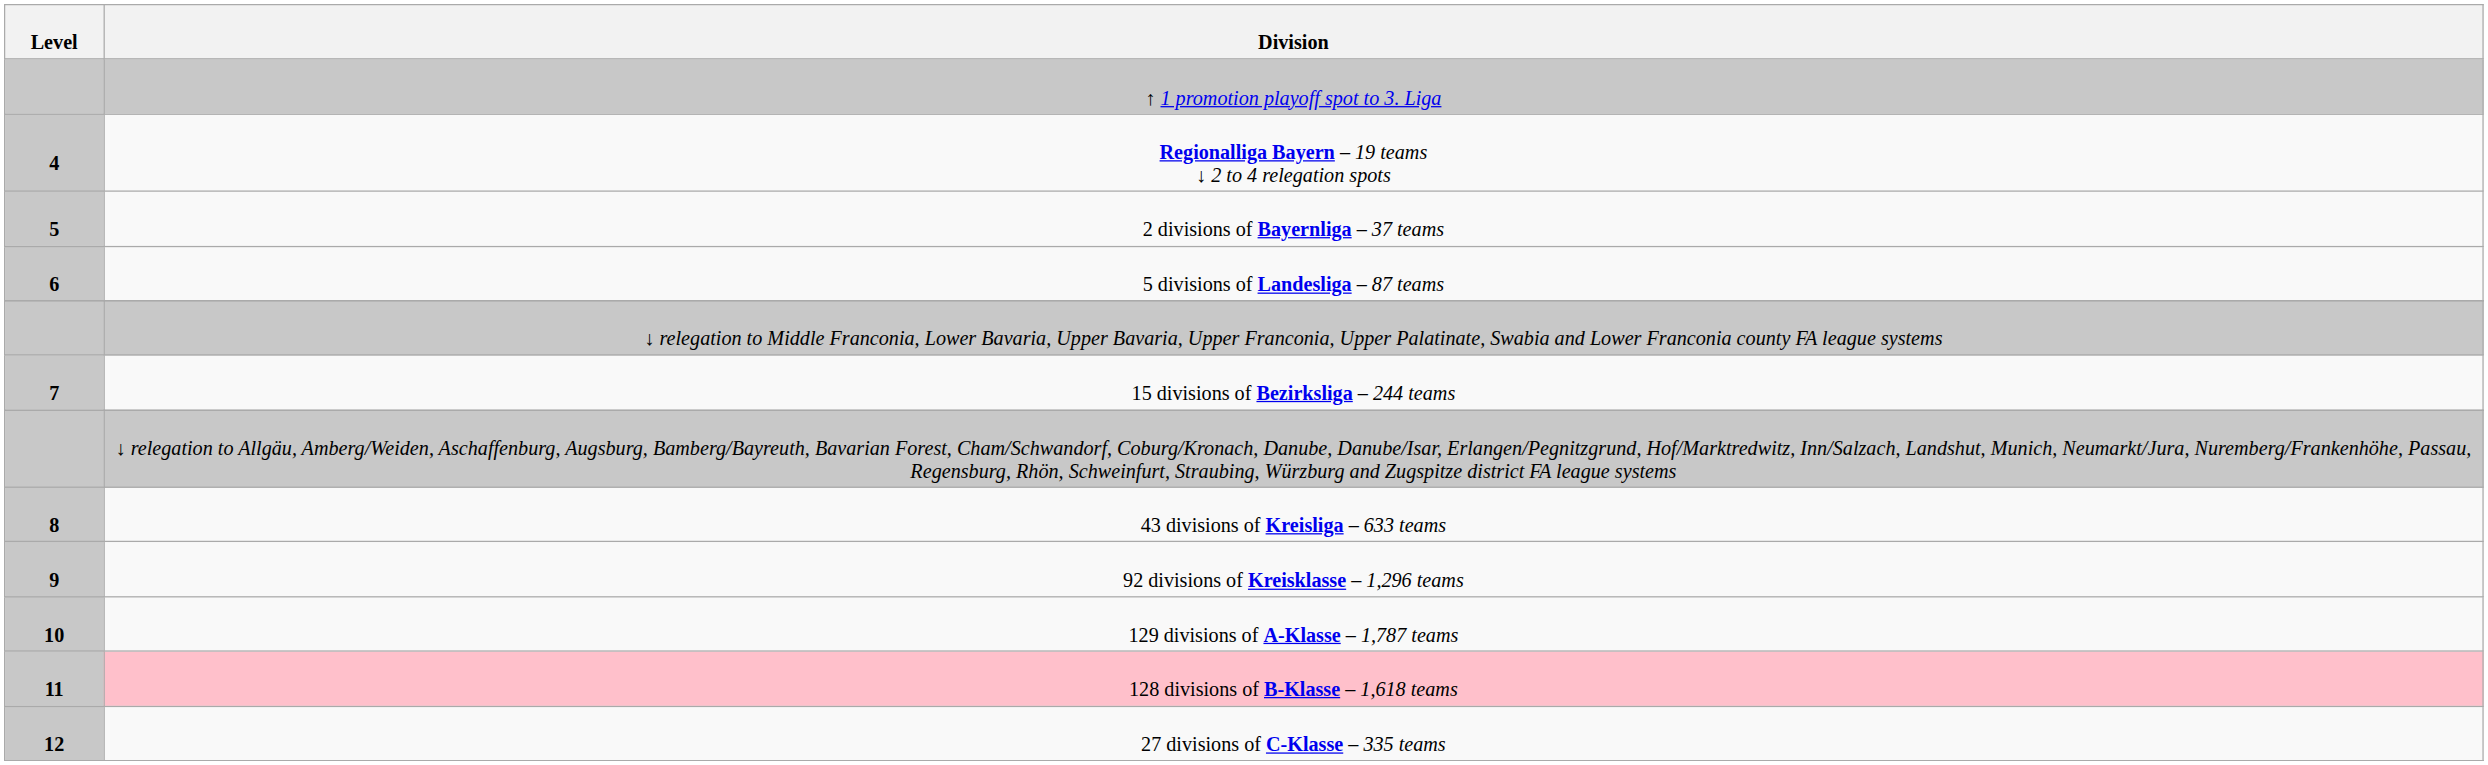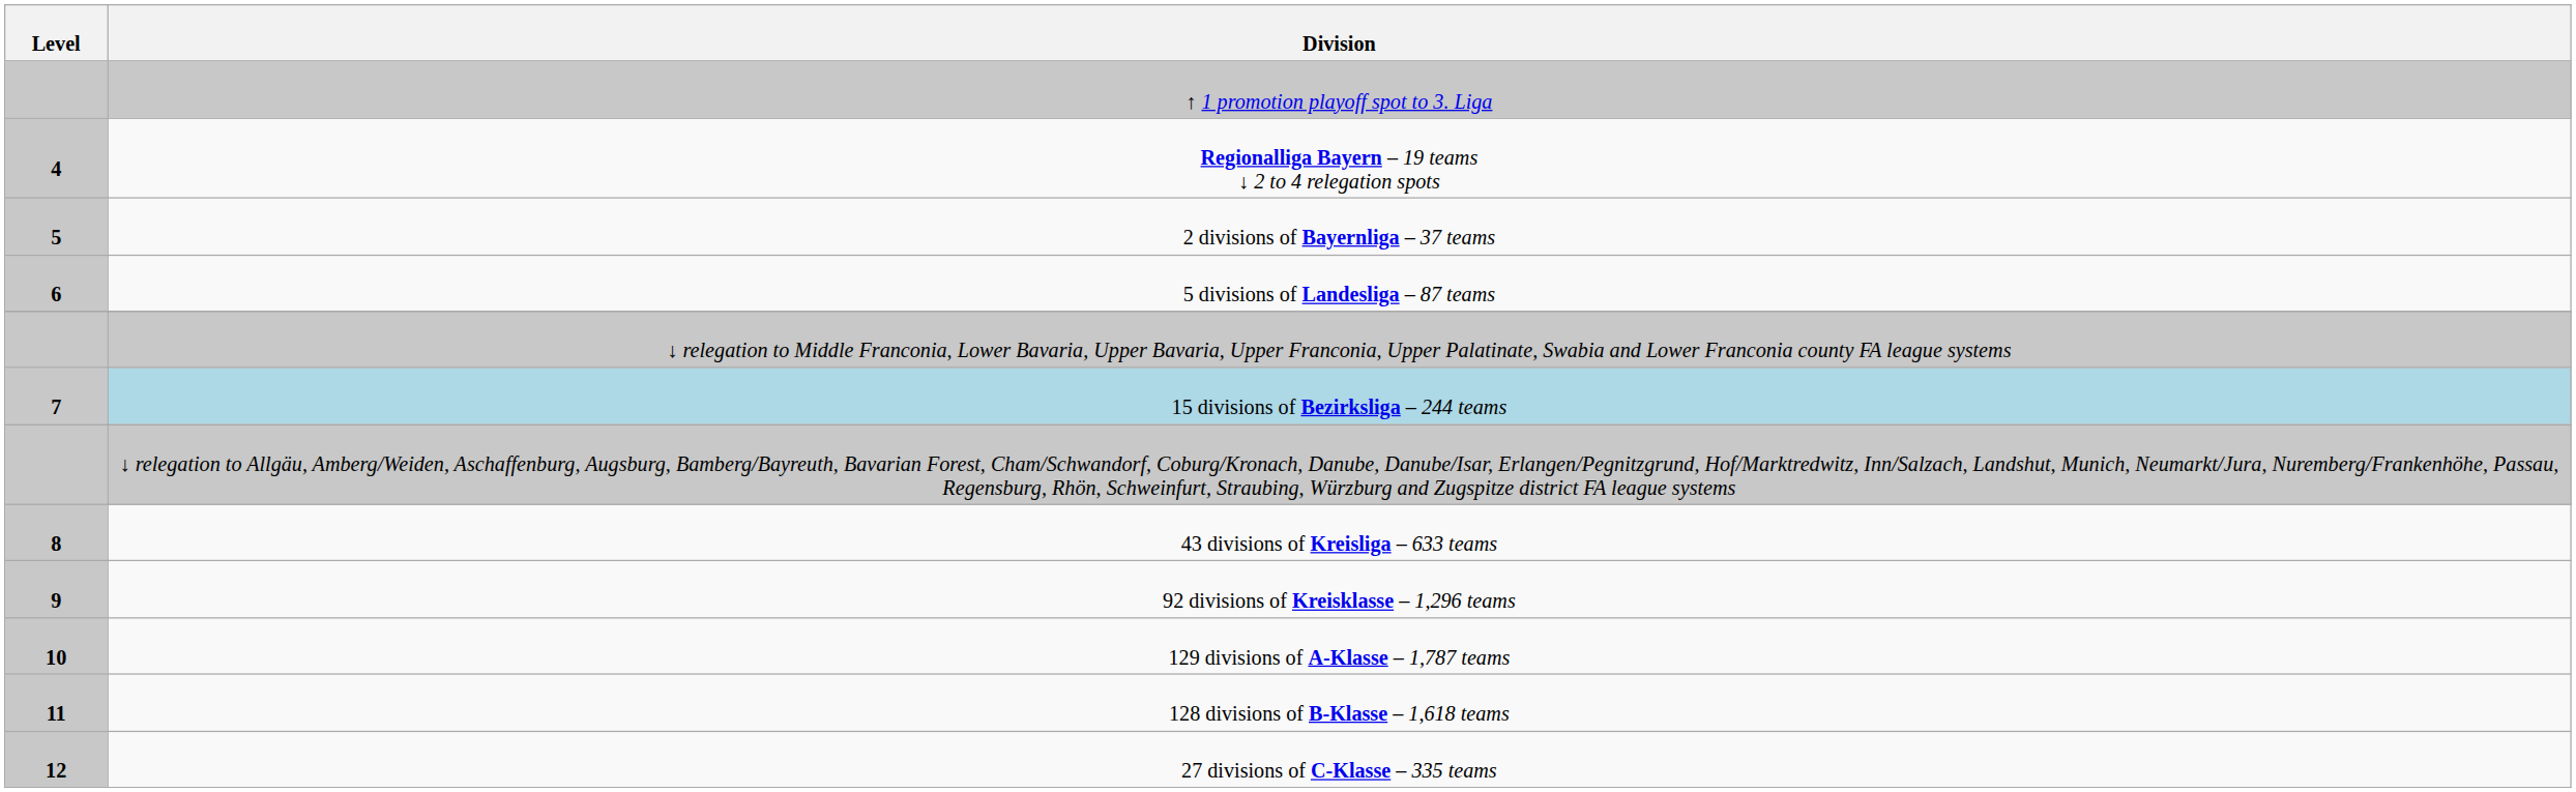15 divisions of Bezirksliga – 244 teams | Division: no background -> lightblue background
128 divisions of B-Klasse – 1,618 teams | Division: pink background -> no background
